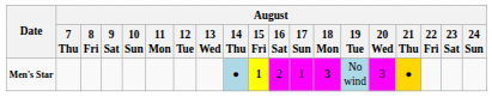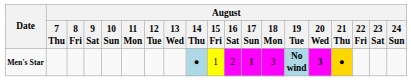Men's Star | August / 15 Fri: bold -> normal
Men's Star | August / 17 Sun: normal -> bold
Men's Star | August / 18 Mon: bold -> normal
Men's Star | August / 19 Tue: normal -> bold
Men's Star | August / 20 Wed: normal -> bold
